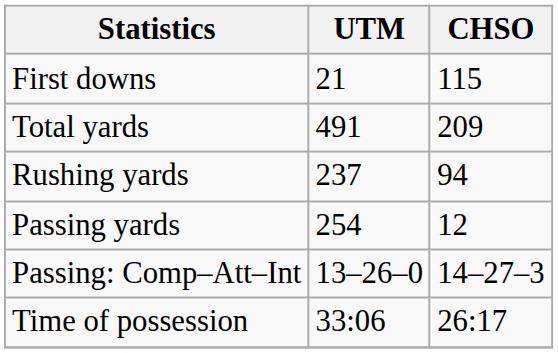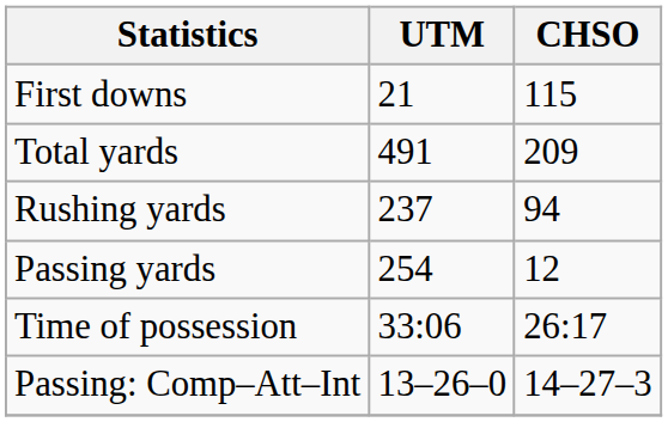rows swapped: Passing: Comp–Att–Int <-> Time of possession
